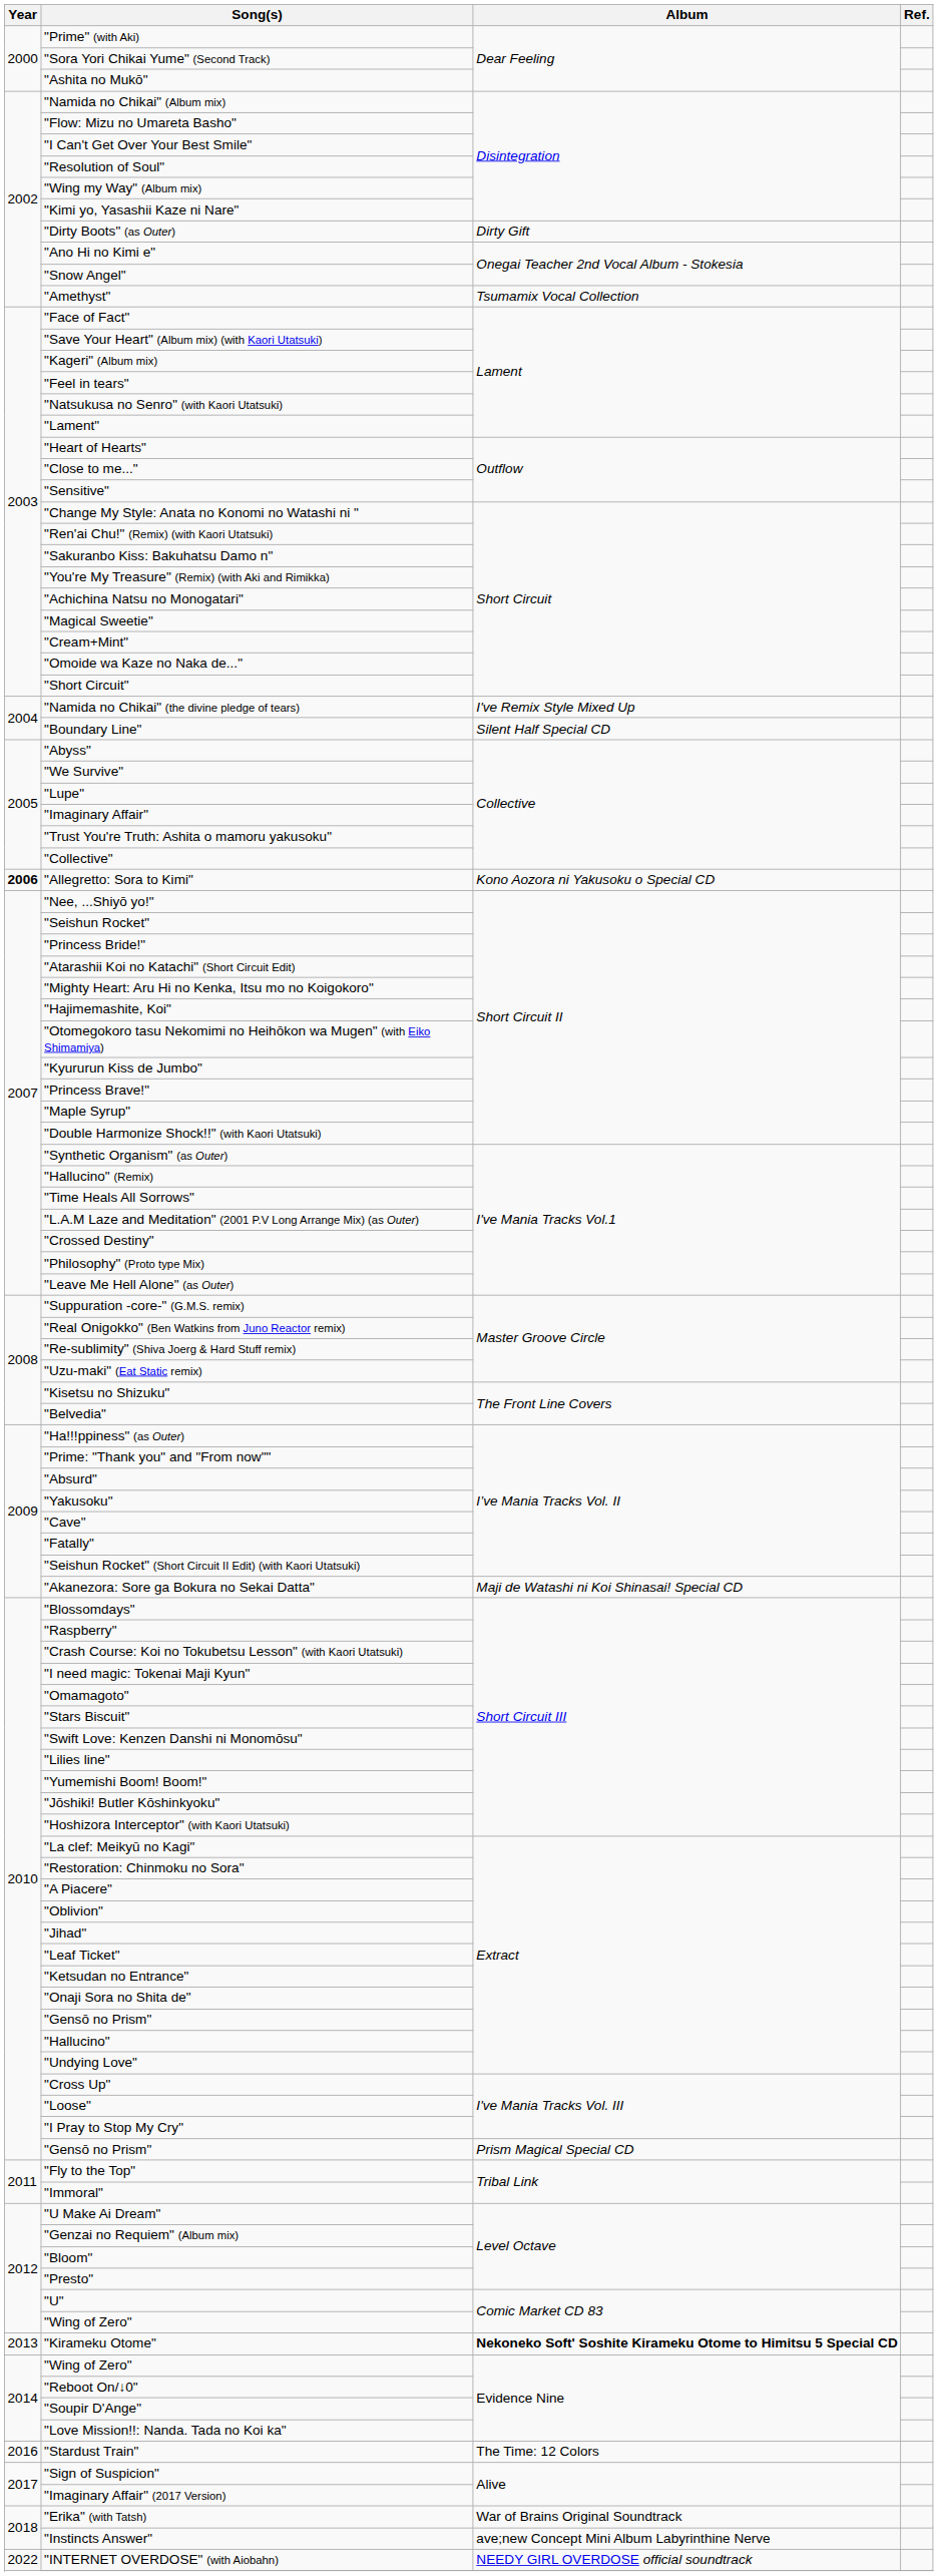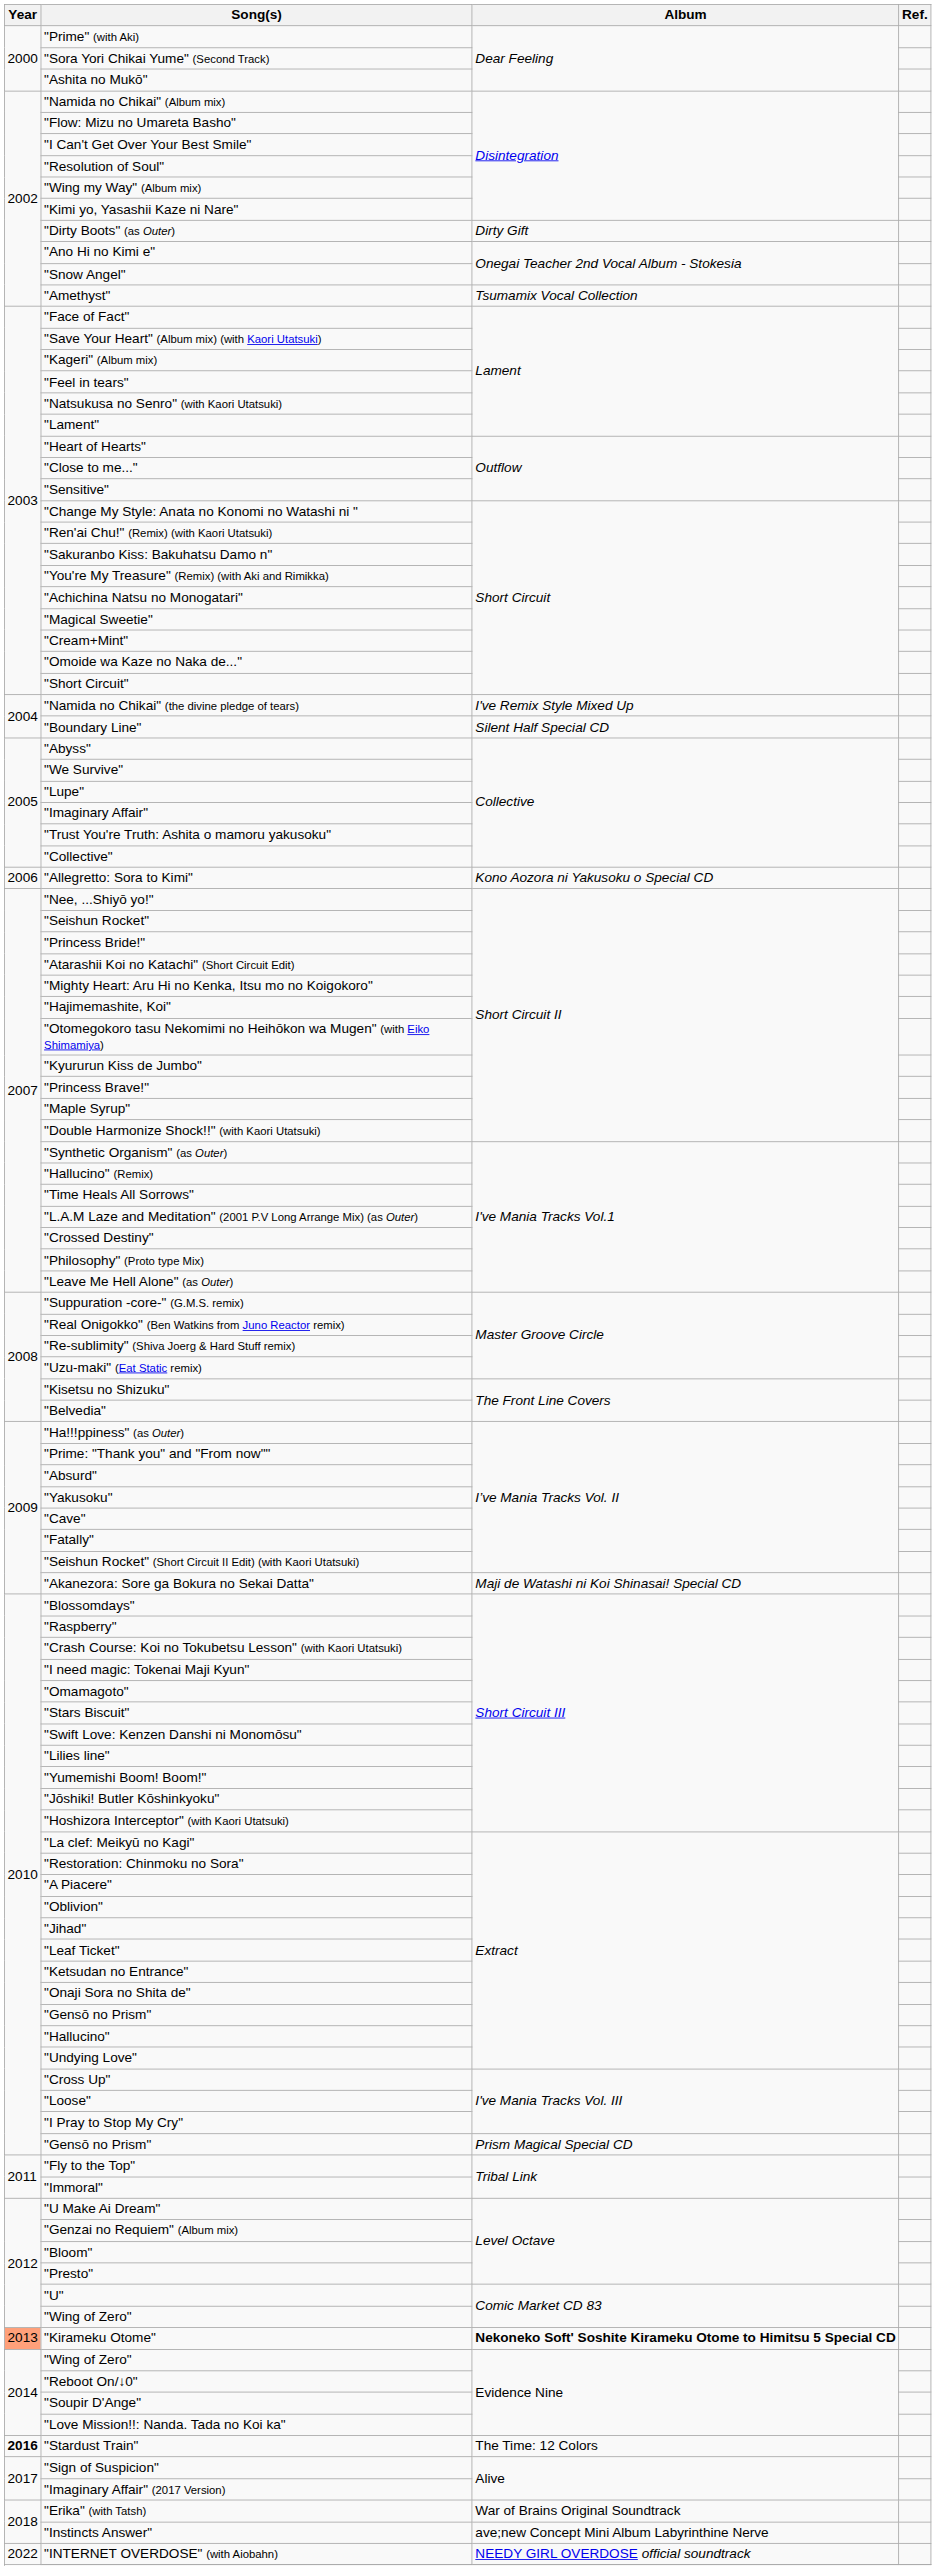"Allegretto: Sora to Kimi" | Year: bold -> normal
"Kirameku Otome" | Year: no background -> lightsalmon background
"Stardust Train" | Year: normal -> bold
